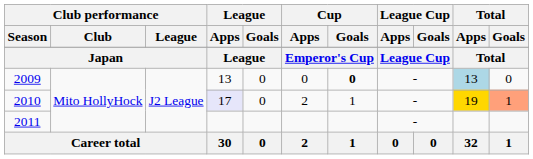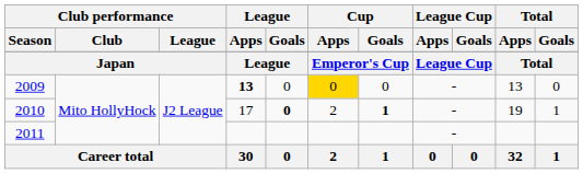2009 | League / Apps: normal -> bold
2009 | Cup / Apps: no background -> gold background
2009 | Cup / Goals: bold -> normal
2009 | Total / Apps: lightblue background -> no background
2010 | League / Apps: lavender background -> no background
2010 | League / Goals: normal -> bold
2010 | Cup / Goals: normal -> bold
2010 | Total / Apps: gold background -> no background
2010 | Total / Goals: lightsalmon background -> no background
